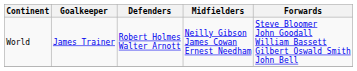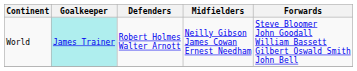World | Goalkeeper: no background -> paleturquoise background
